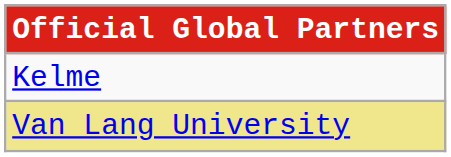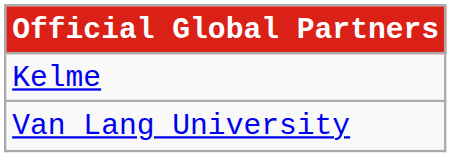row 3 | column 1: khaki background -> no background
